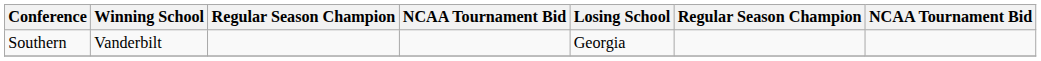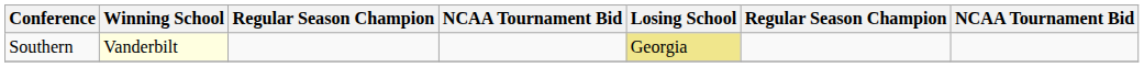Southern | Winning School: no background -> lightyellow background
Southern | Losing School: no background -> khaki background
